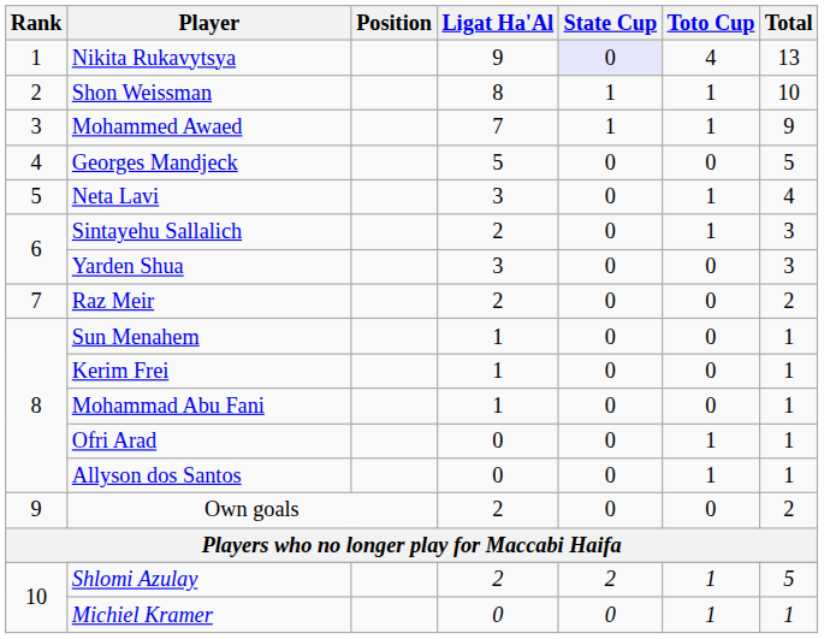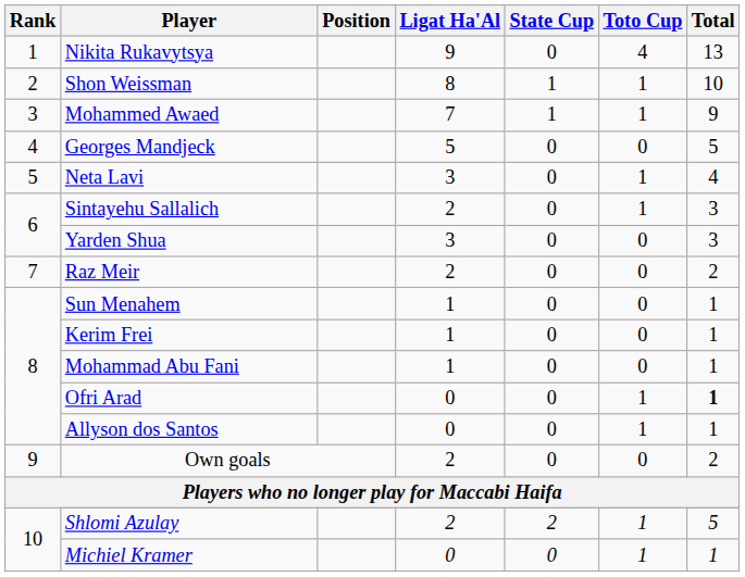Nikita Rukavytsya | State Cup: lavender background -> no background
Ofri Arad | Total: normal -> bold
